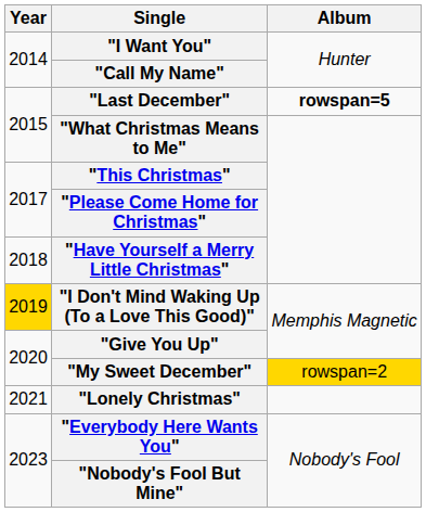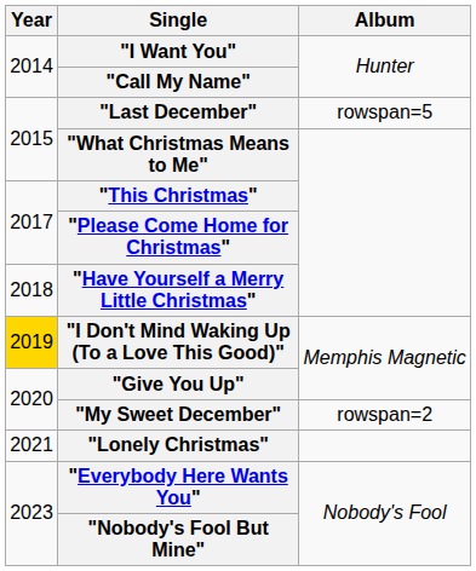"Last December" | Album: bold -> normal
"My Sweet December" | Album: gold background -> no background
